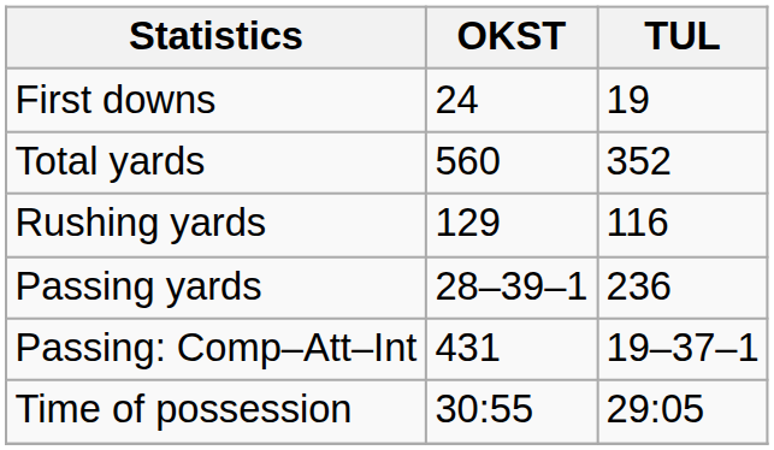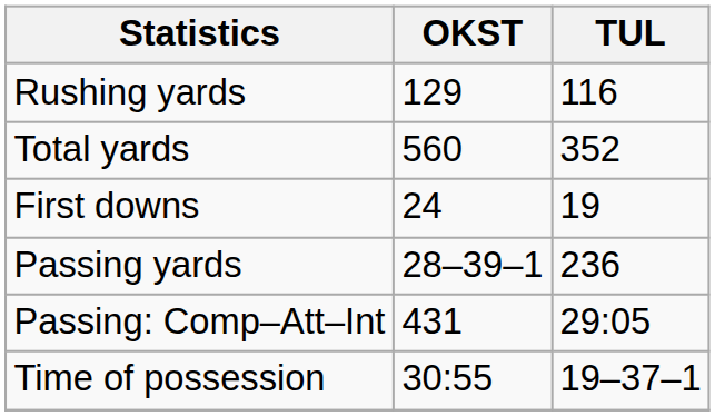rows swapped: First downs <-> Rushing yards
Passing: Comp–Att–Int | TUL: 19–37–1 -> 29:05
Time of possession | TUL: 29:05 -> 19–37–1
